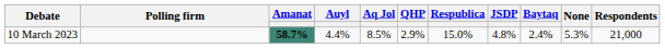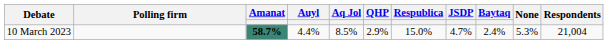10 March 2023 | JSDP: 4.8% -> 4.7%
10 March 2023 | Respondents: 21,000 -> 21,004
